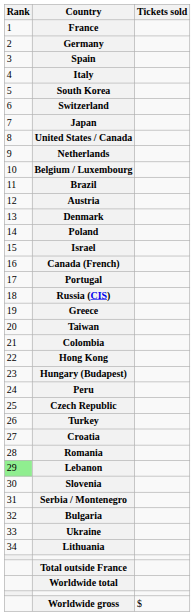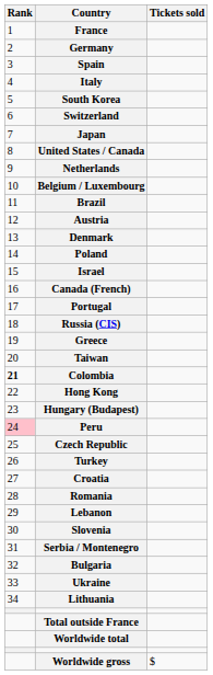Colombia | Rank: normal -> bold
Peru | Rank: no background -> pink background
Lebanon | Rank: lightgreen background -> no background
